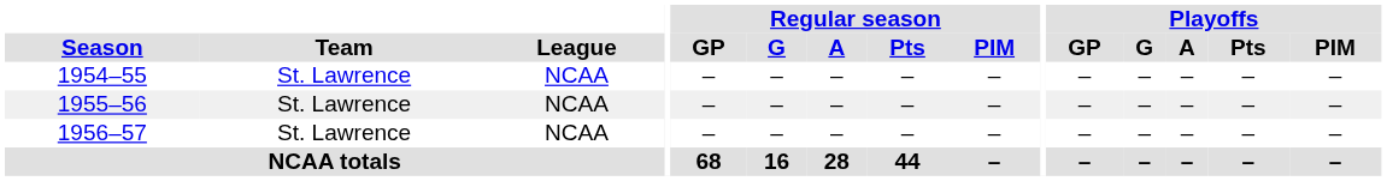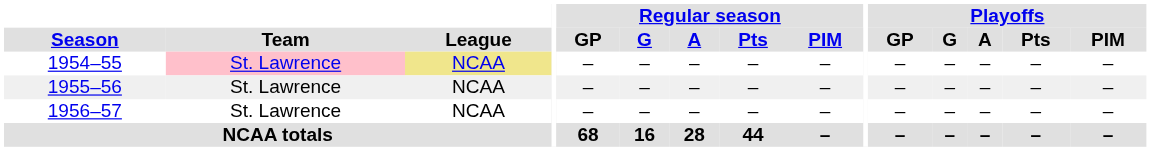1954–55 | Team: no background -> pink background
1954–55 | League: no background -> khaki background
